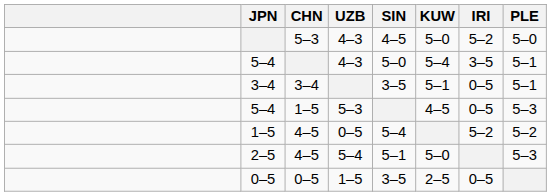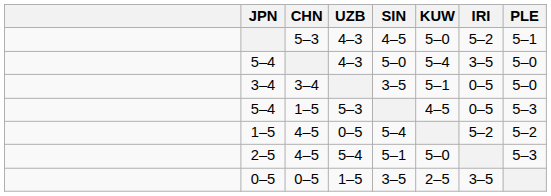row 2 | PLE: 5–0 -> 5–1
row 3 | PLE: 5–1 -> 5–0
row 4 | PLE: 5–1 -> 5–0
row 8 | IRI: 0–5 -> 3–5
